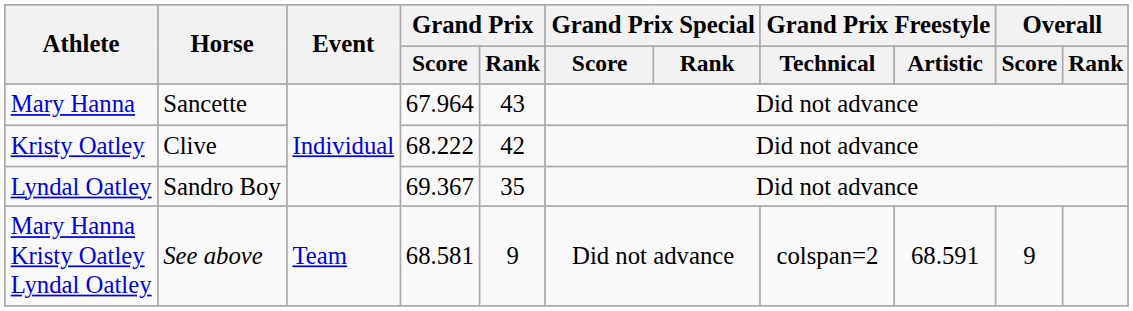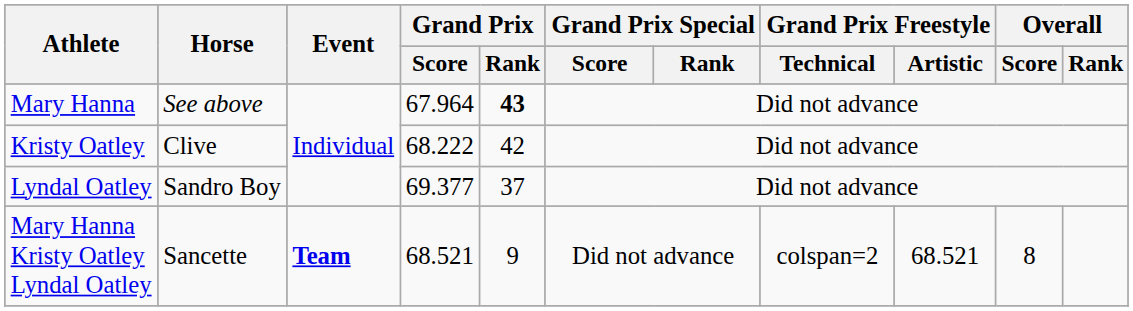Mary Hanna | Horse: Sancette -> See above
Mary Hanna | Grand Prix / Rank: normal -> bold
Lyndal Oatley | Grand Prix / Score: 69.367 -> 69.377
Lyndal Oatley | Grand Prix / Rank: 35 -> 37
Mary Hanna Kristy Oatley Lyndal Oatley | Horse: See above -> Sancette
Mary Hanna Kristy Oatley Lyndal Oatley | Event: normal -> bold
Mary Hanna Kristy Oatley Lyndal Oatley | Grand Prix / Score: 68.581 -> 68.521
Mary Hanna Kristy Oatley Lyndal Oatley | Grand Prix Freestyle / Artistic: 68.591 -> 68.521
Mary Hanna Kristy Oatley Lyndal Oatley | Overall / Score: 9 -> 8
